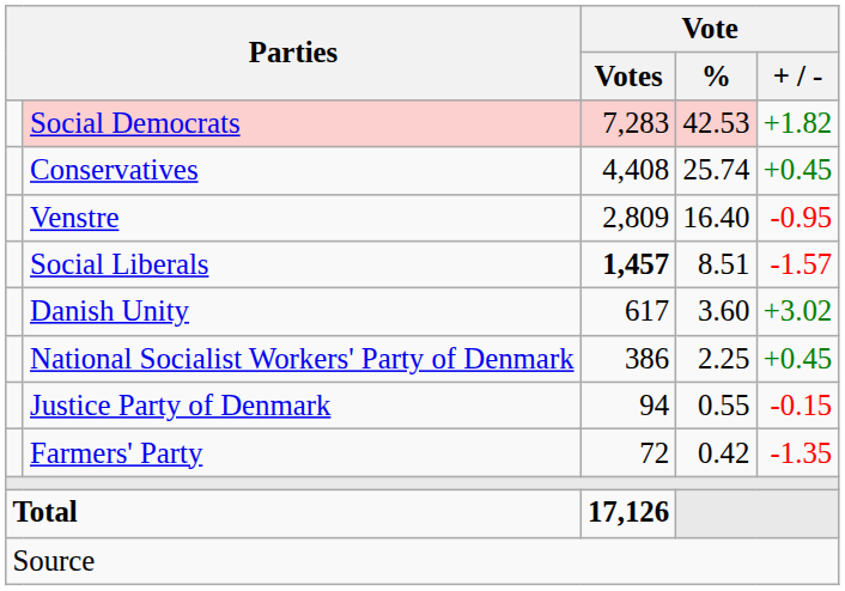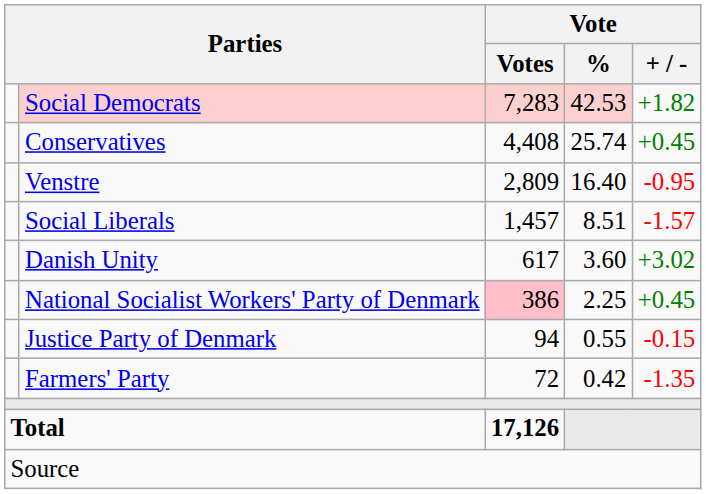Social Liberals | Vote / Votes: bold -> normal
National Socialist Workers' Party of Denmark | Vote / Votes: no background -> pink background
